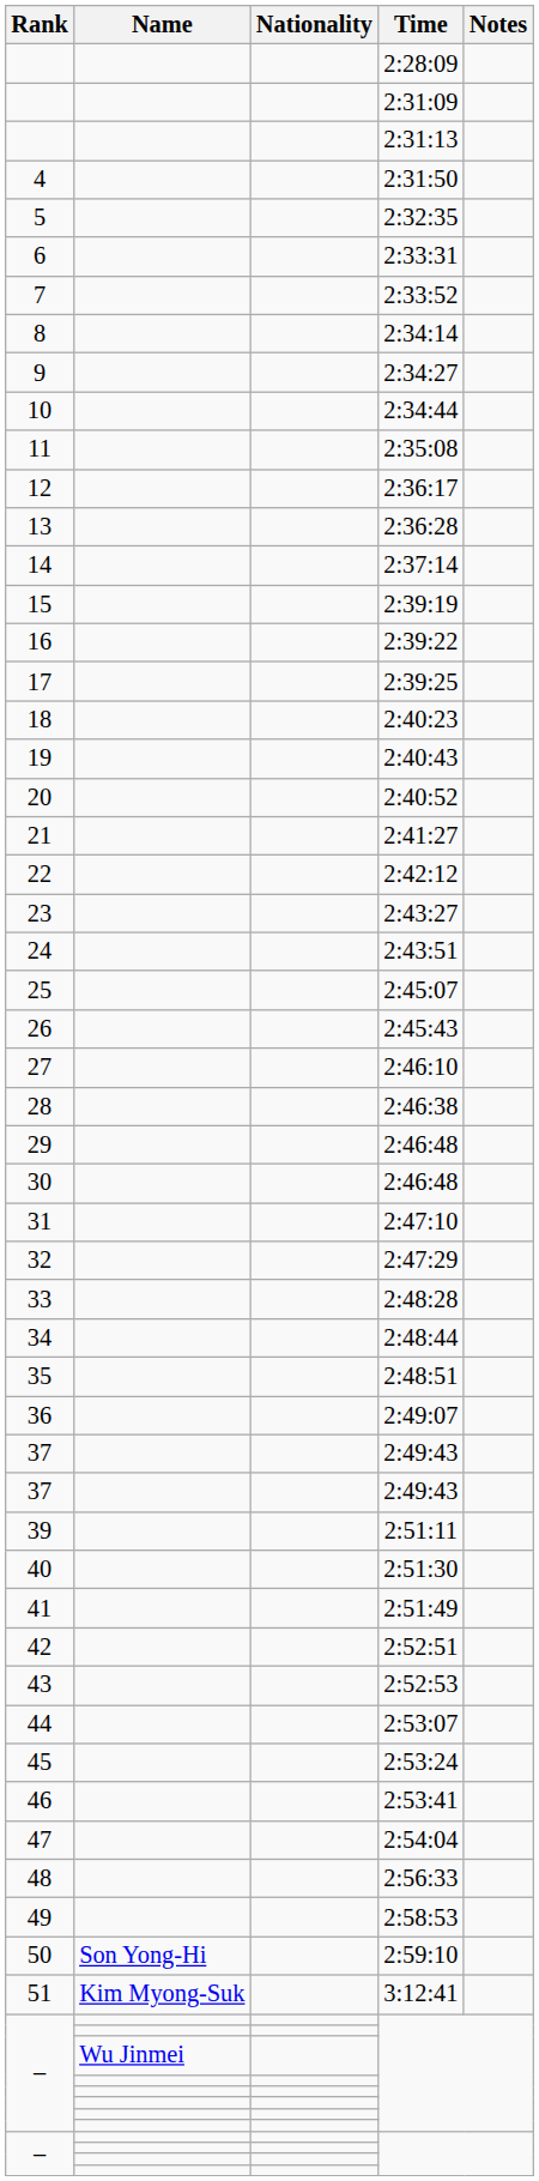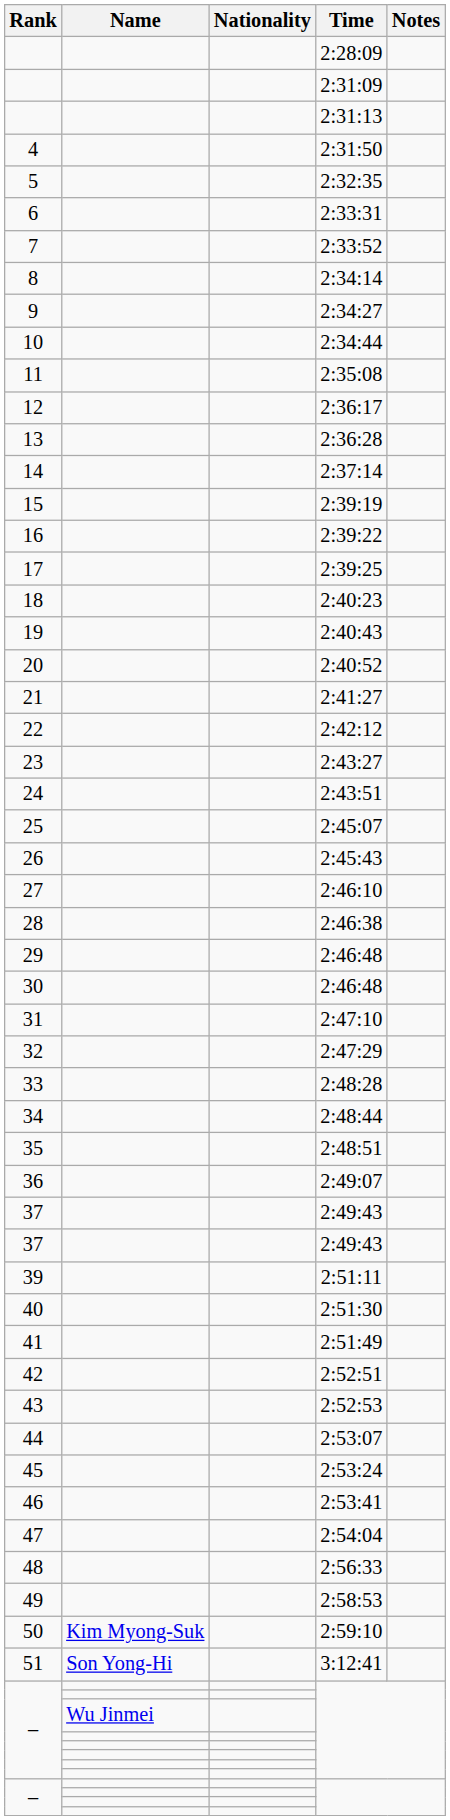2:59:10 | Name: Son Yong-Hi -> Kim Myong-Suk
3:12:41 | Name: Kim Myong-Suk -> Son Yong-Hi
